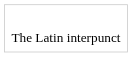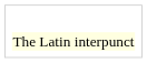row 1 | column 1: no background -> lightyellow background
